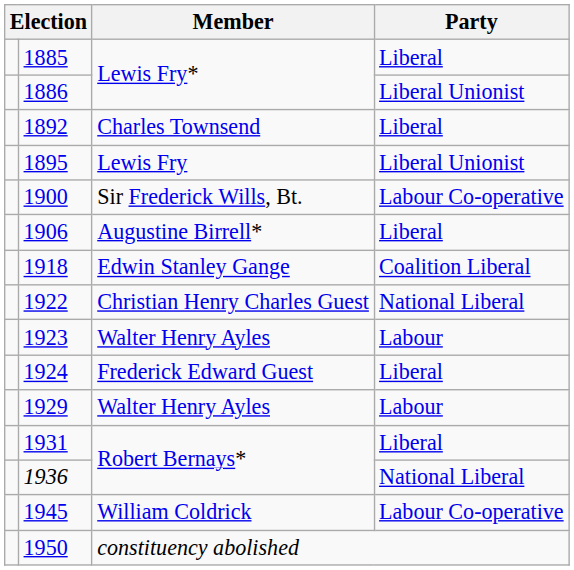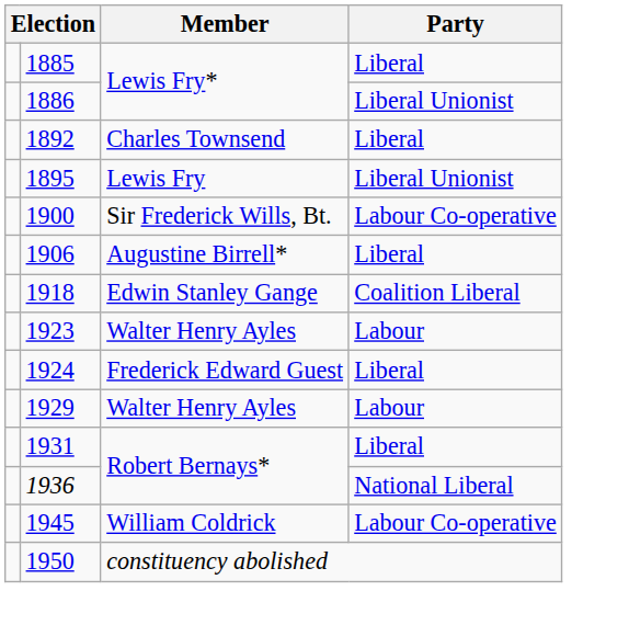- row: 1922 | Christian Henry Charles Guest | National Liberal
